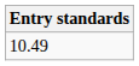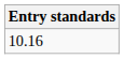row 2 | column 1: 10.49 -> 10.16
